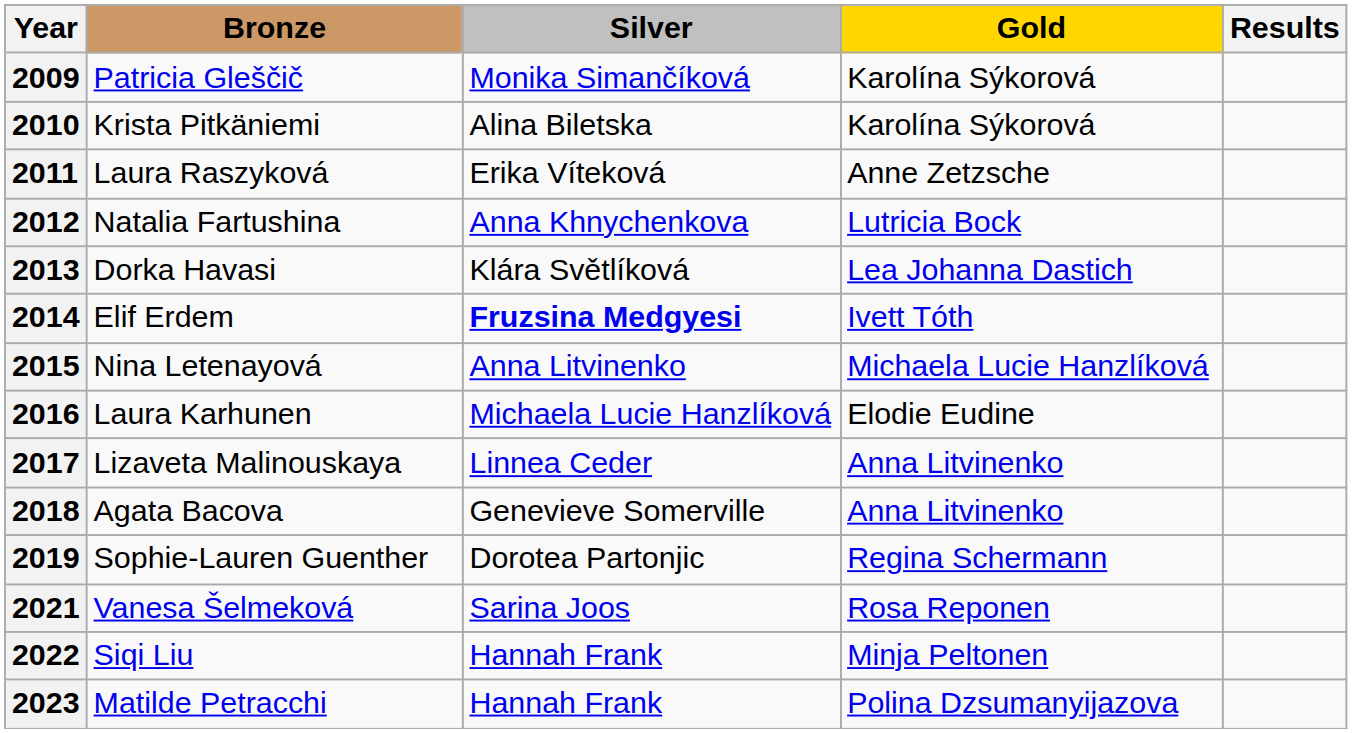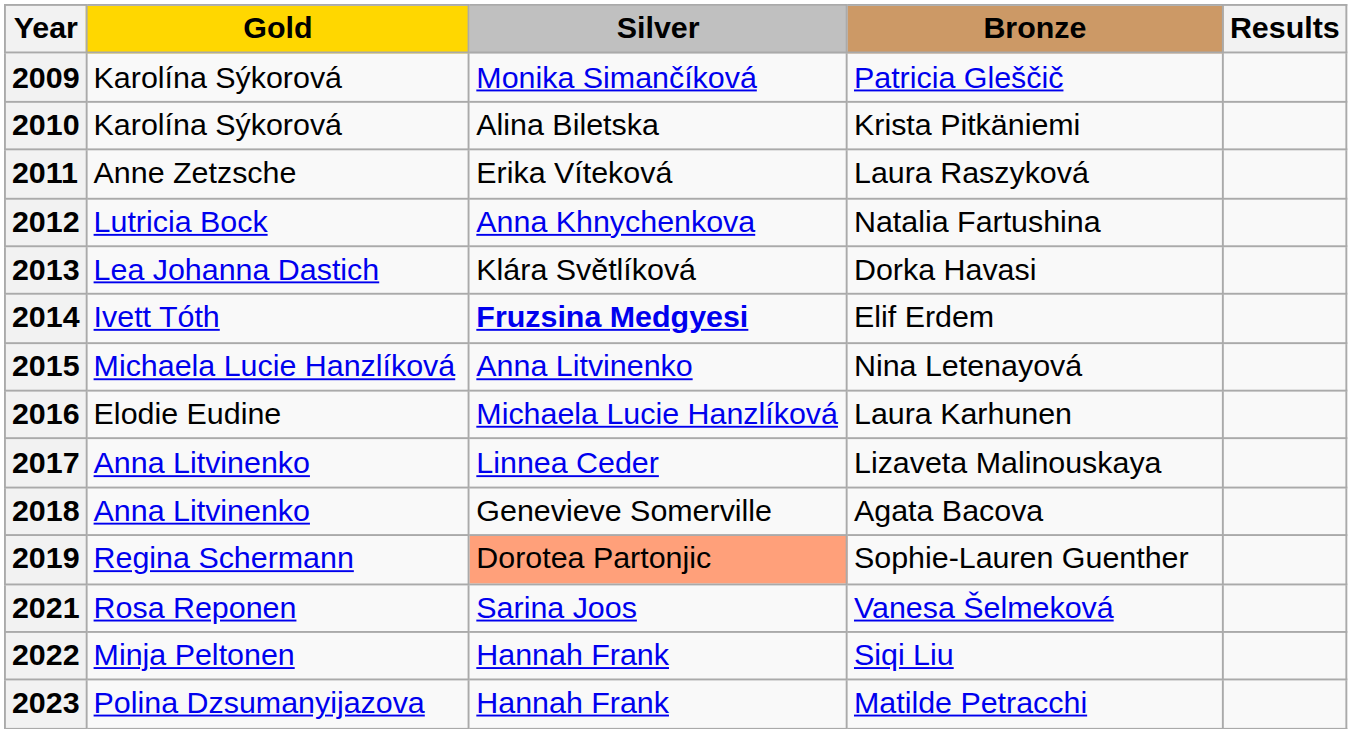columns swapped: Gold <-> Bronze
2019 | Silver: no background -> lightsalmon background
